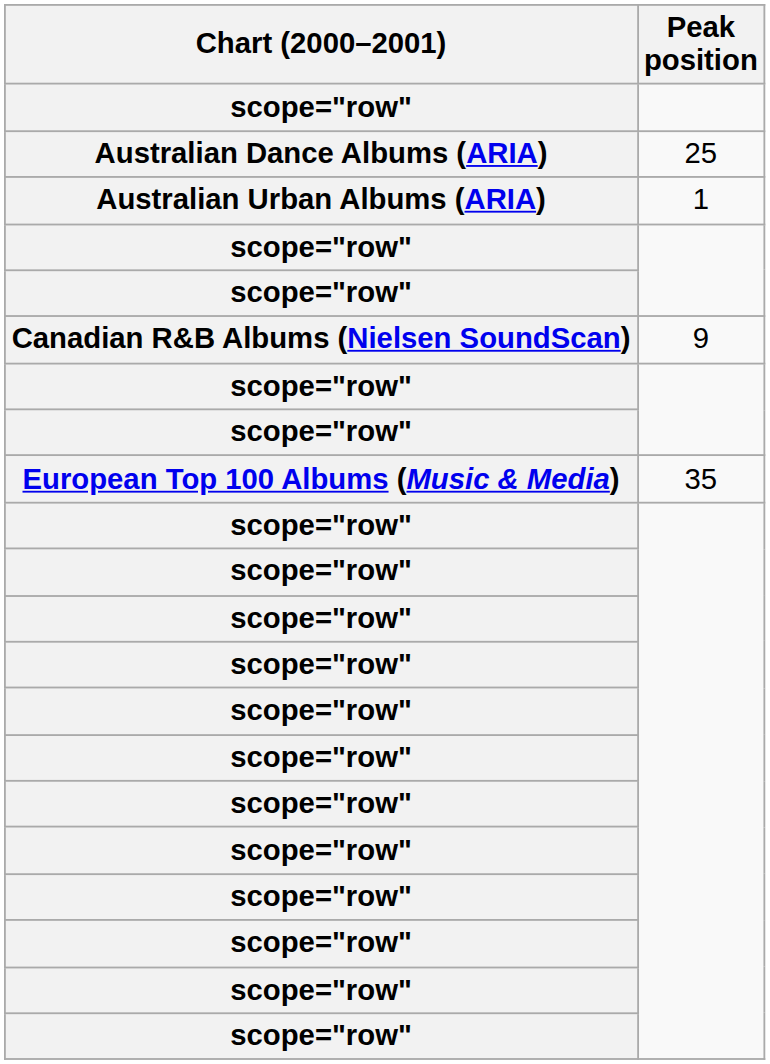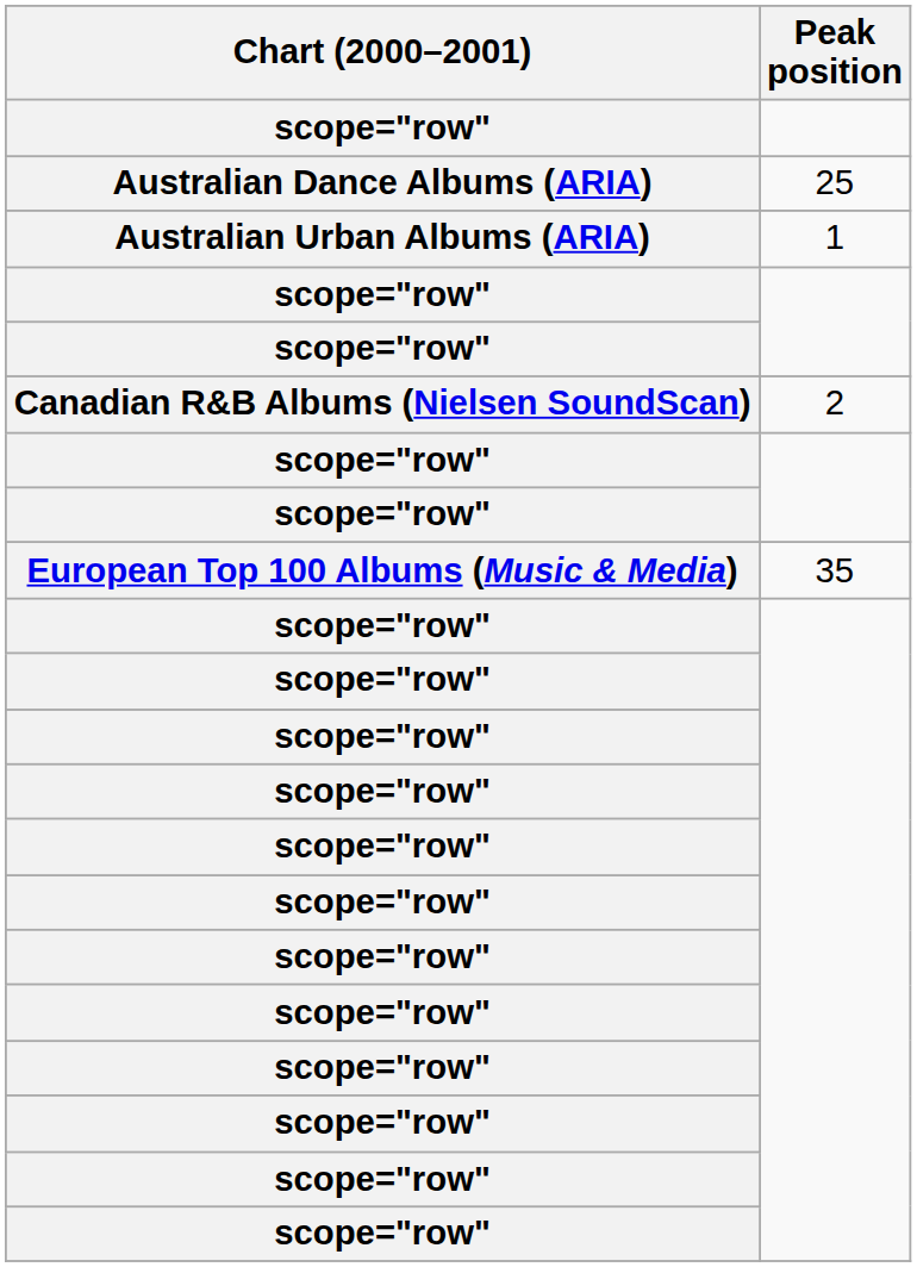Canadian R&B Albums (Nielsen SoundScan) | Peak position: 9 -> 2
